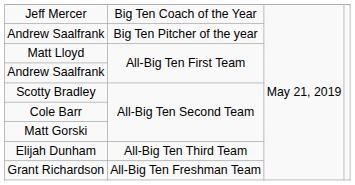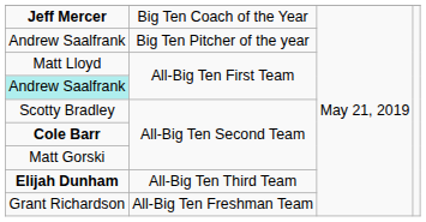Jeff Mercer | column 1: normal -> bold
Andrew Saalfrank / All-Big Ten First Team | column 1: no background -> paleturquoise background
Cole Barr | column 1: normal -> bold
Elijah Dunham | column 1: normal -> bold
